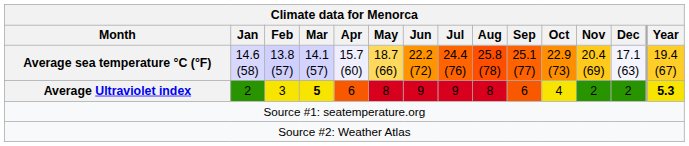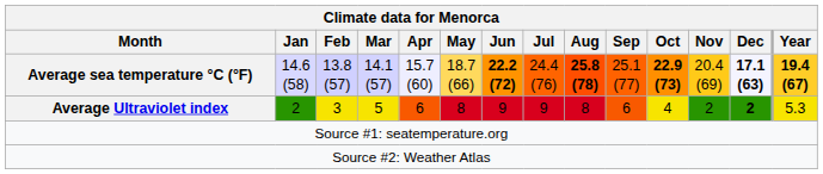row 3 | Jun: normal -> bold
row 3 | Aug: normal -> bold
row 3 | Oct: normal -> bold
row 3 | Dec: normal -> bold
row 3 | Year: normal -> bold
row 4 | Mar: bold -> normal
row 4 | Dec: normal -> bold
row 4 | Year: bold -> normal
